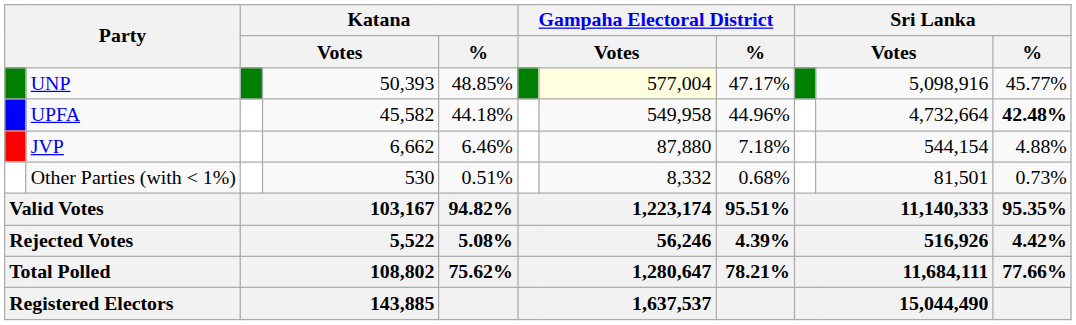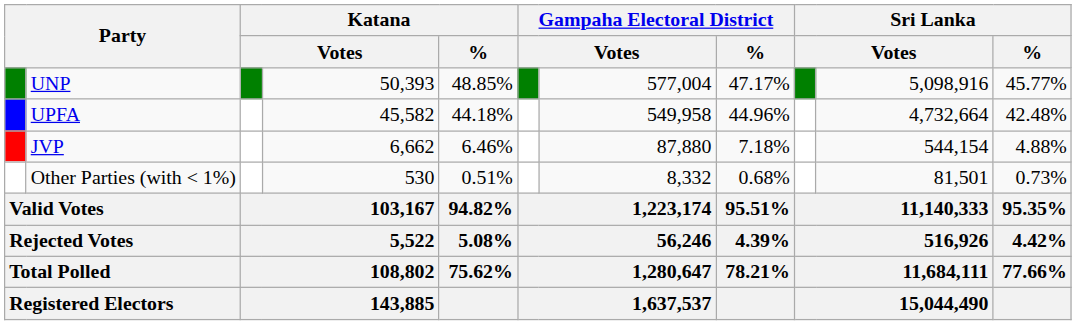UNP | column 7: lightyellow background -> no background
UPFA | Sri Lanka / %: bold -> normal
